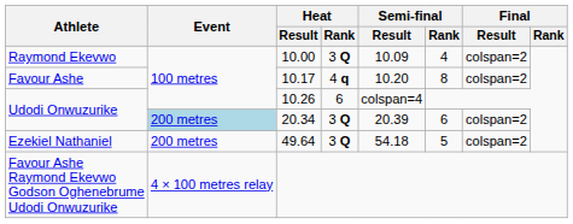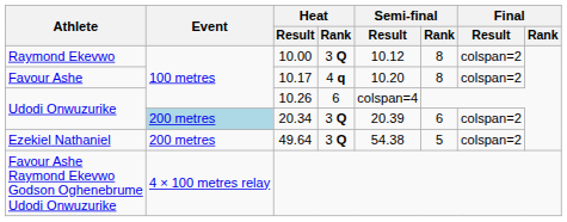10.00 | Semi-final / Result: 10.09 -> 10.12
10.00 | Semi-final / Rank: 4 -> 8
49.64 | Semi-final / Result: 54.18 -> 54.38
